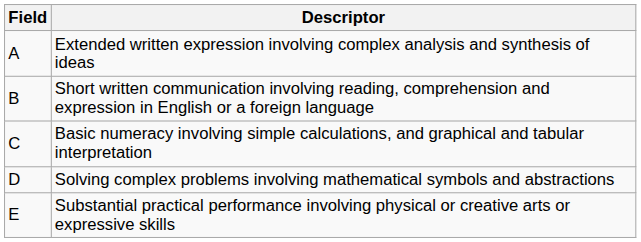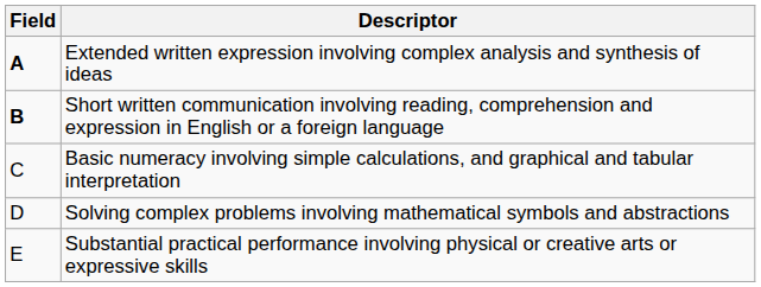row 2 | Field: normal -> bold
row 3 | Field: normal -> bold
